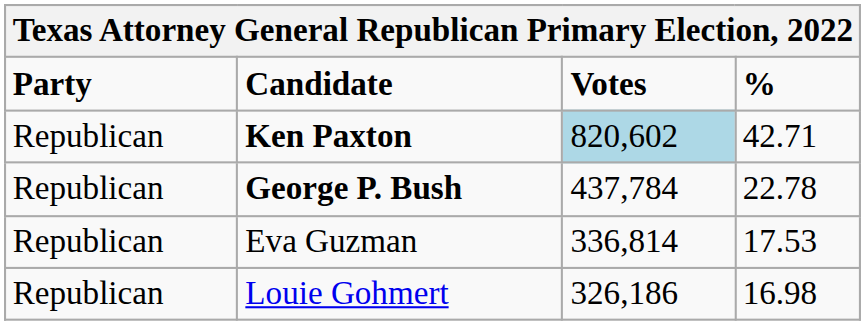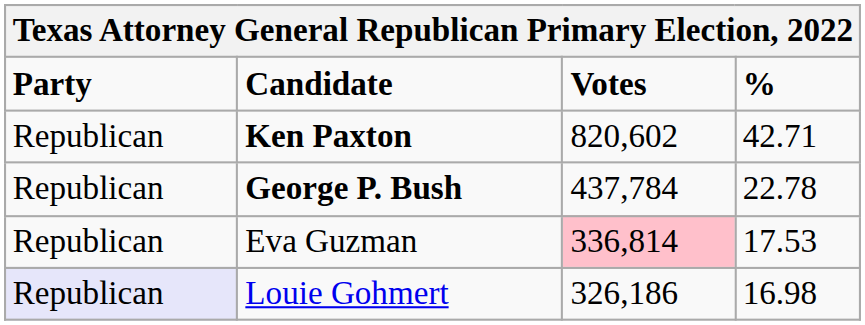Ken Paxton | Votes: lightblue background -> no background
Eva Guzman | Votes: no background -> pink background
Louie Gohmert | Party: no background -> lavender background
